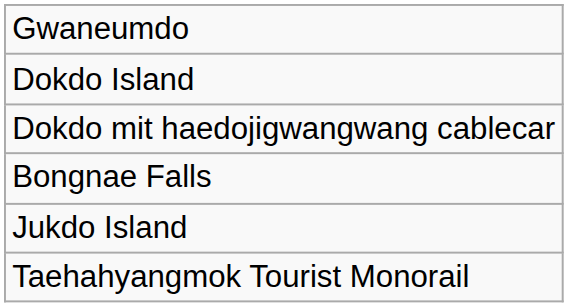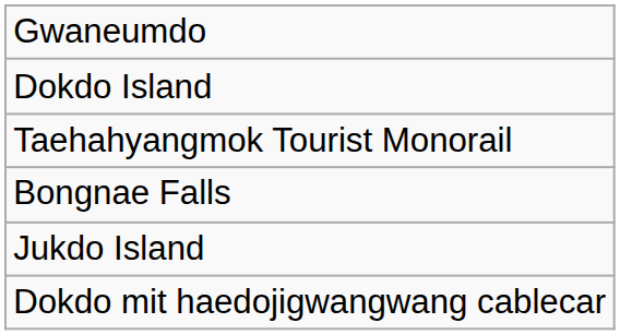row 3 | column 1: Dokdo mit haedojigwangwang cablecar -> Taehahyangmok Tourist Monorail
row 6 | column 1: Taehahyangmok Tourist Monorail -> Dokdo mit haedojigwangwang cablecar
